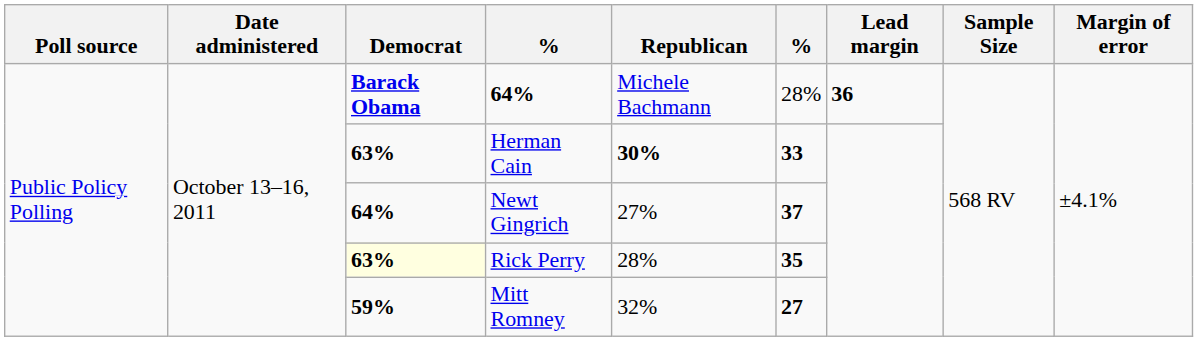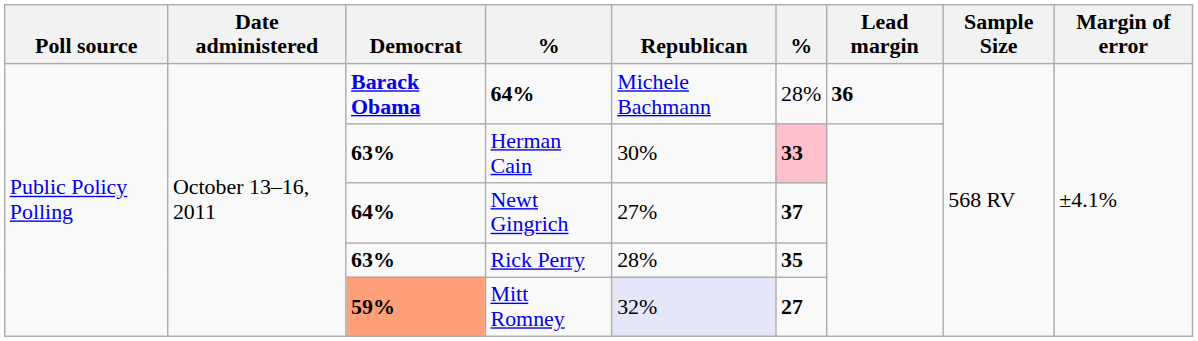Herman Cain | Republican: bold -> normal
Herman Cain | column 6: no background -> pink background
Rick Perry | Democrat: lightyellow background -> no background
Mitt Romney | Democrat: no background -> lightsalmon background
Mitt Romney | Republican: no background -> lavender background
